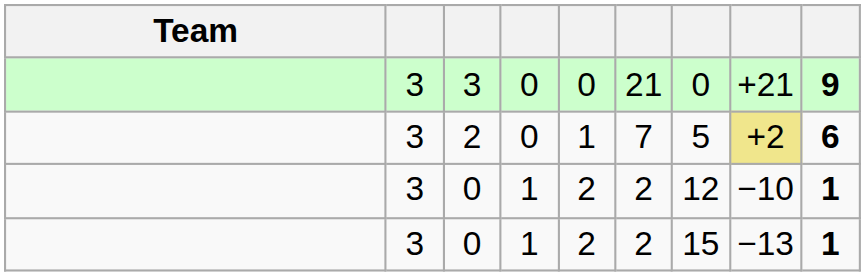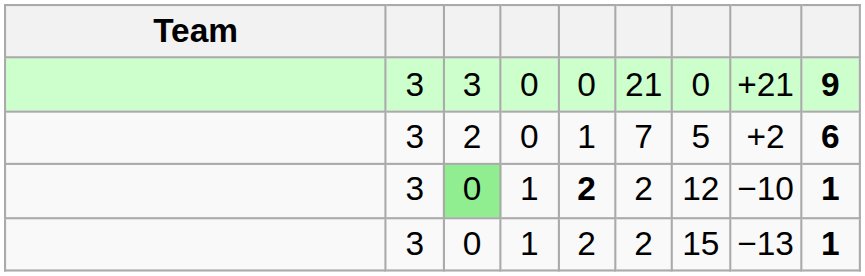row 3 | column 8: khaki background -> no background
row 4 | column 3: no background -> lightgreen background
row 4 | column 5: normal -> bold
